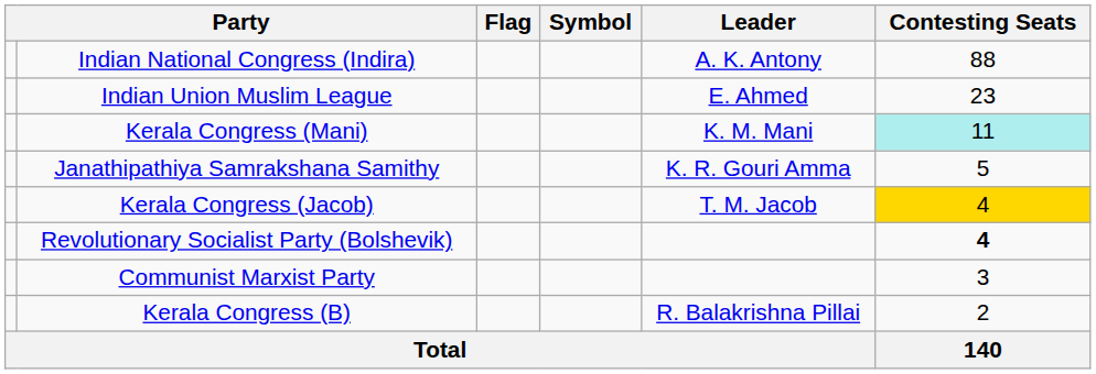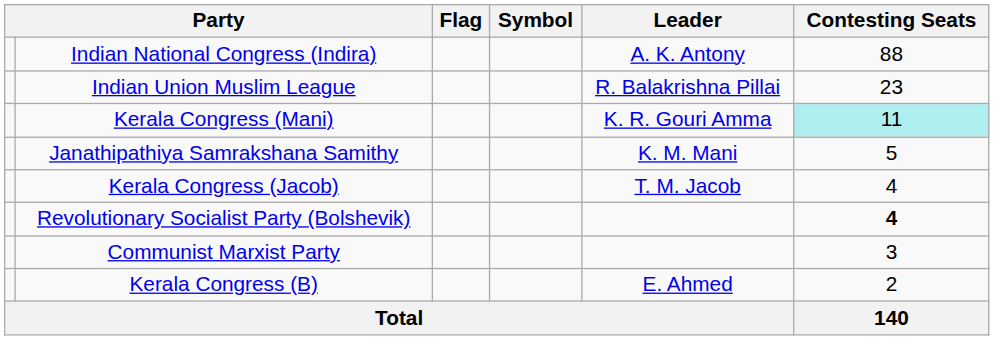Indian Union Muslim League | Leader: E. Ahmed -> R. Balakrishna Pillai
Kerala Congress (Mani) | Leader: K. M. Mani -> K. R. Gouri Amma
Janathipathiya Samrakshana Samithy | Leader: K. R. Gouri Amma -> K. M. Mani
Kerala Congress (Jacob) | Contesting Seats: gold background -> no background
Kerala Congress (B) | Leader: R. Balakrishna Pillai -> E. Ahmed
